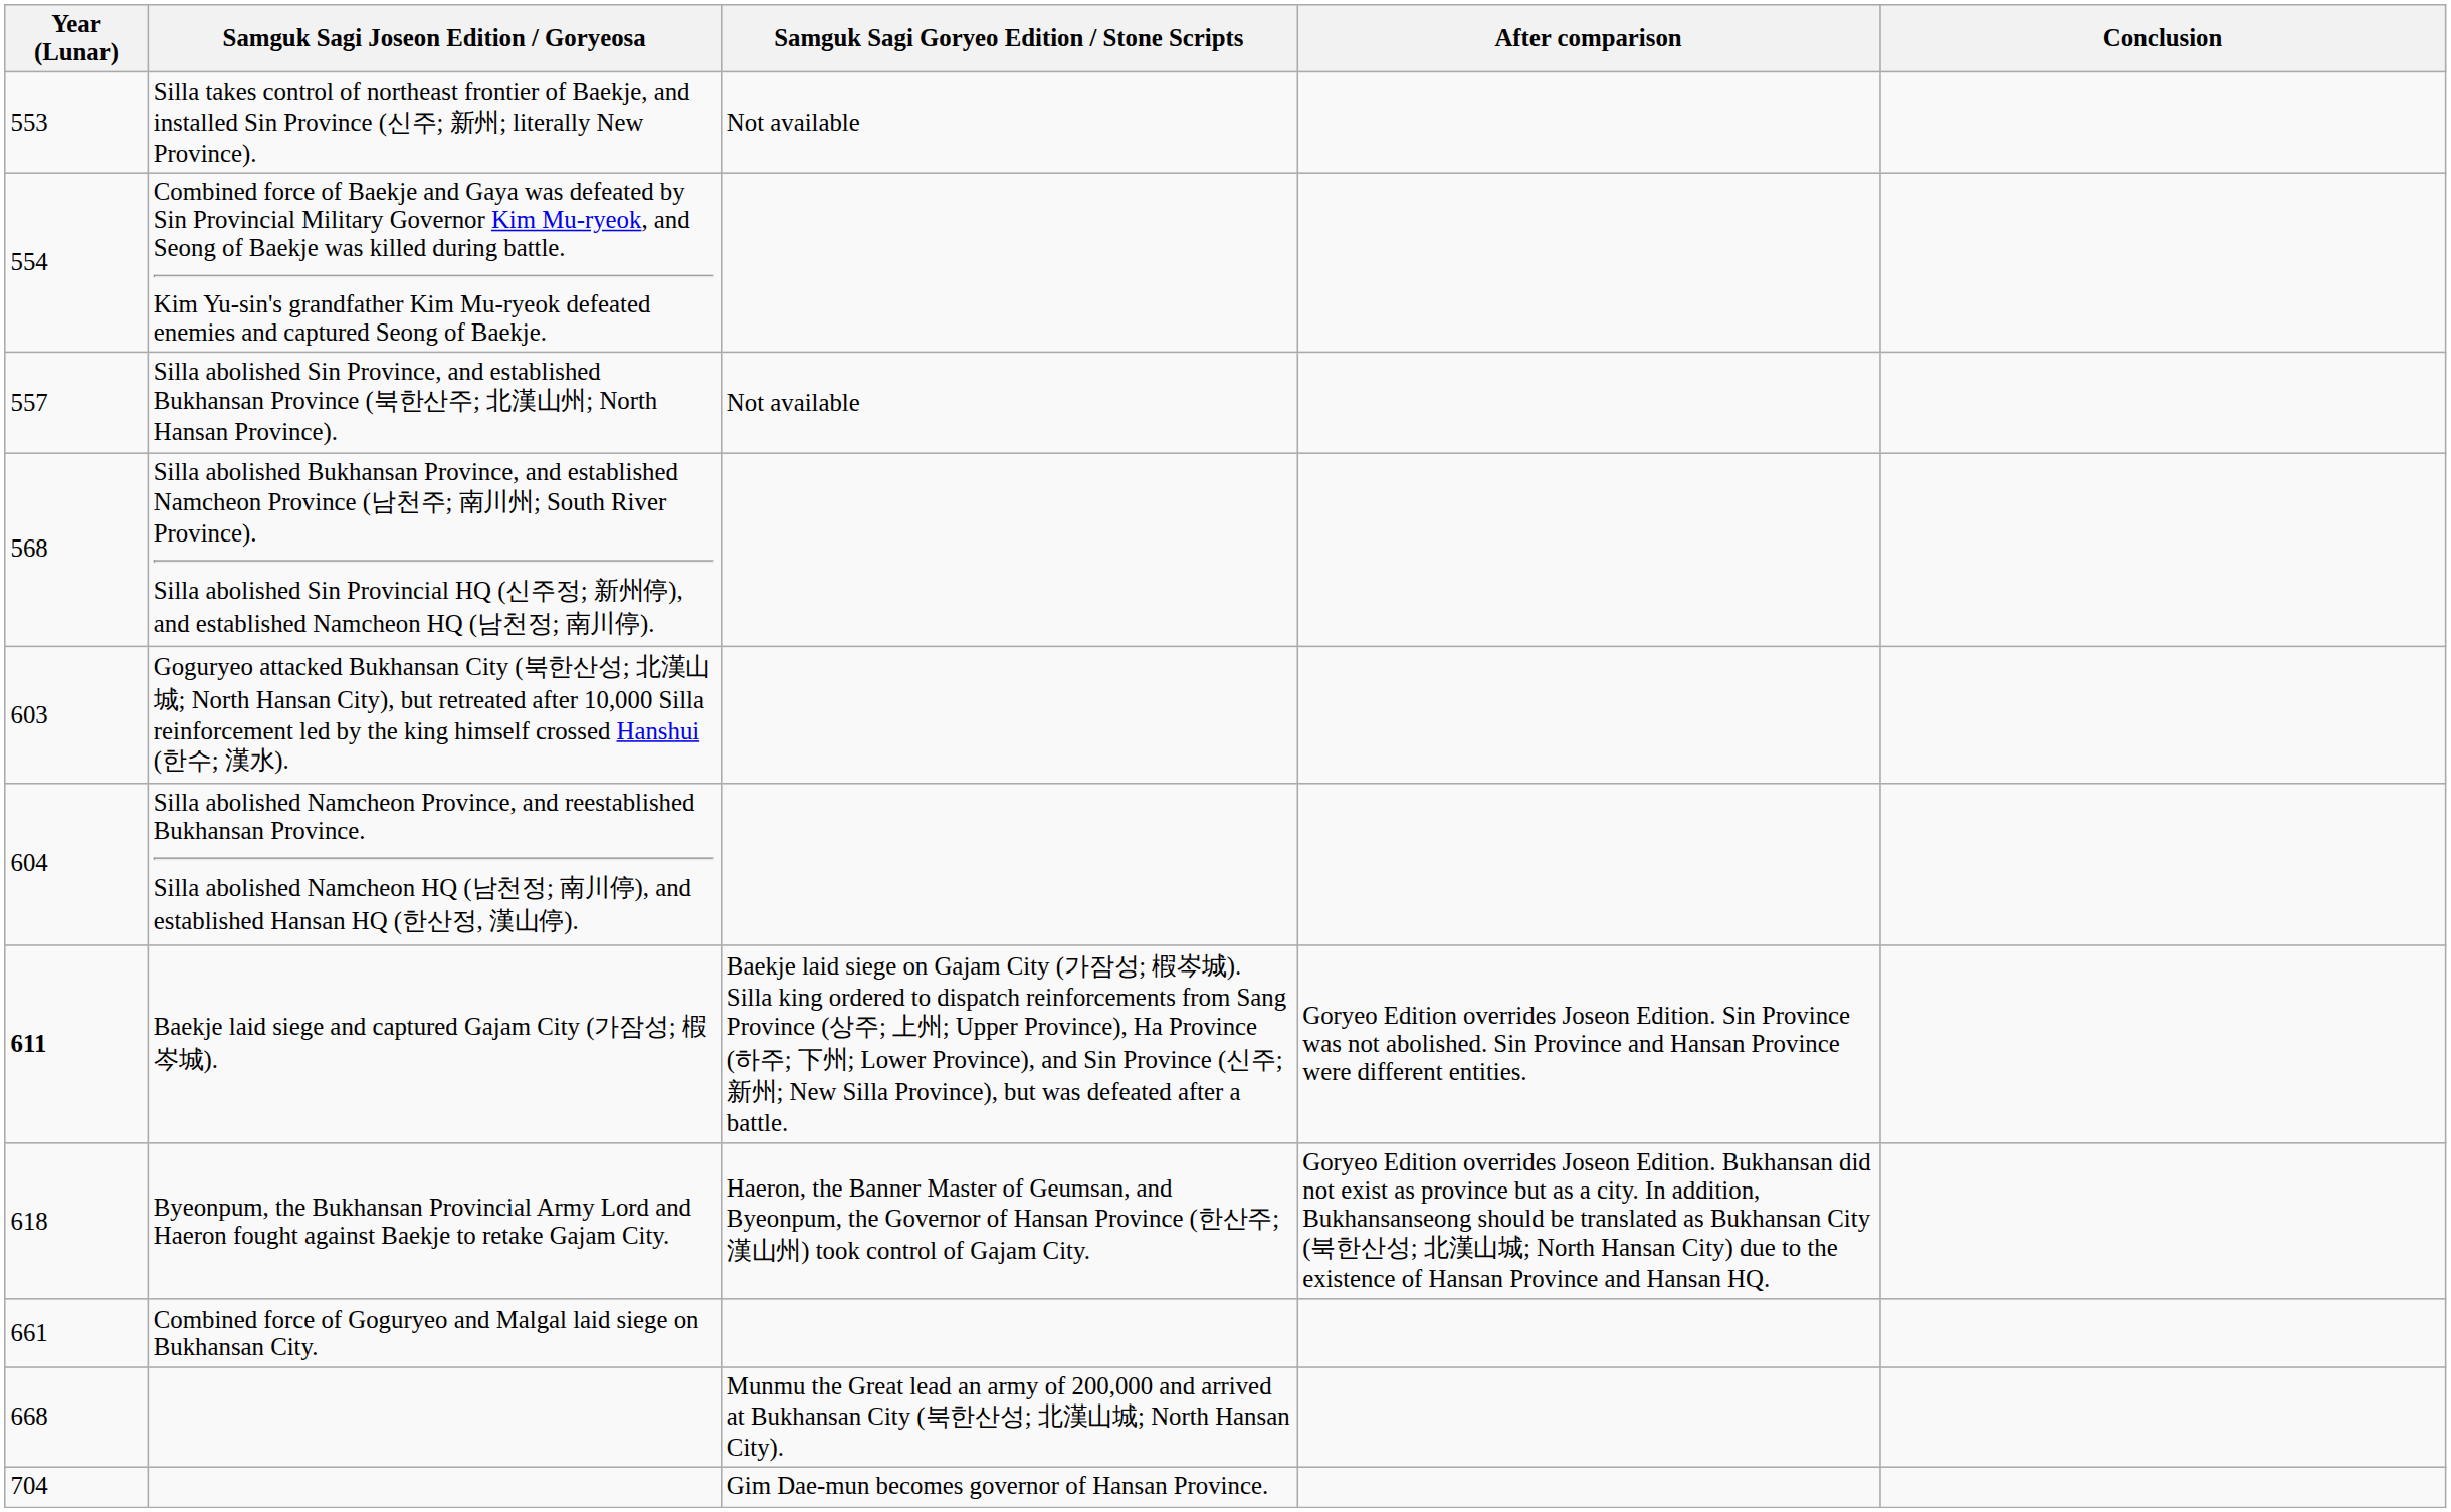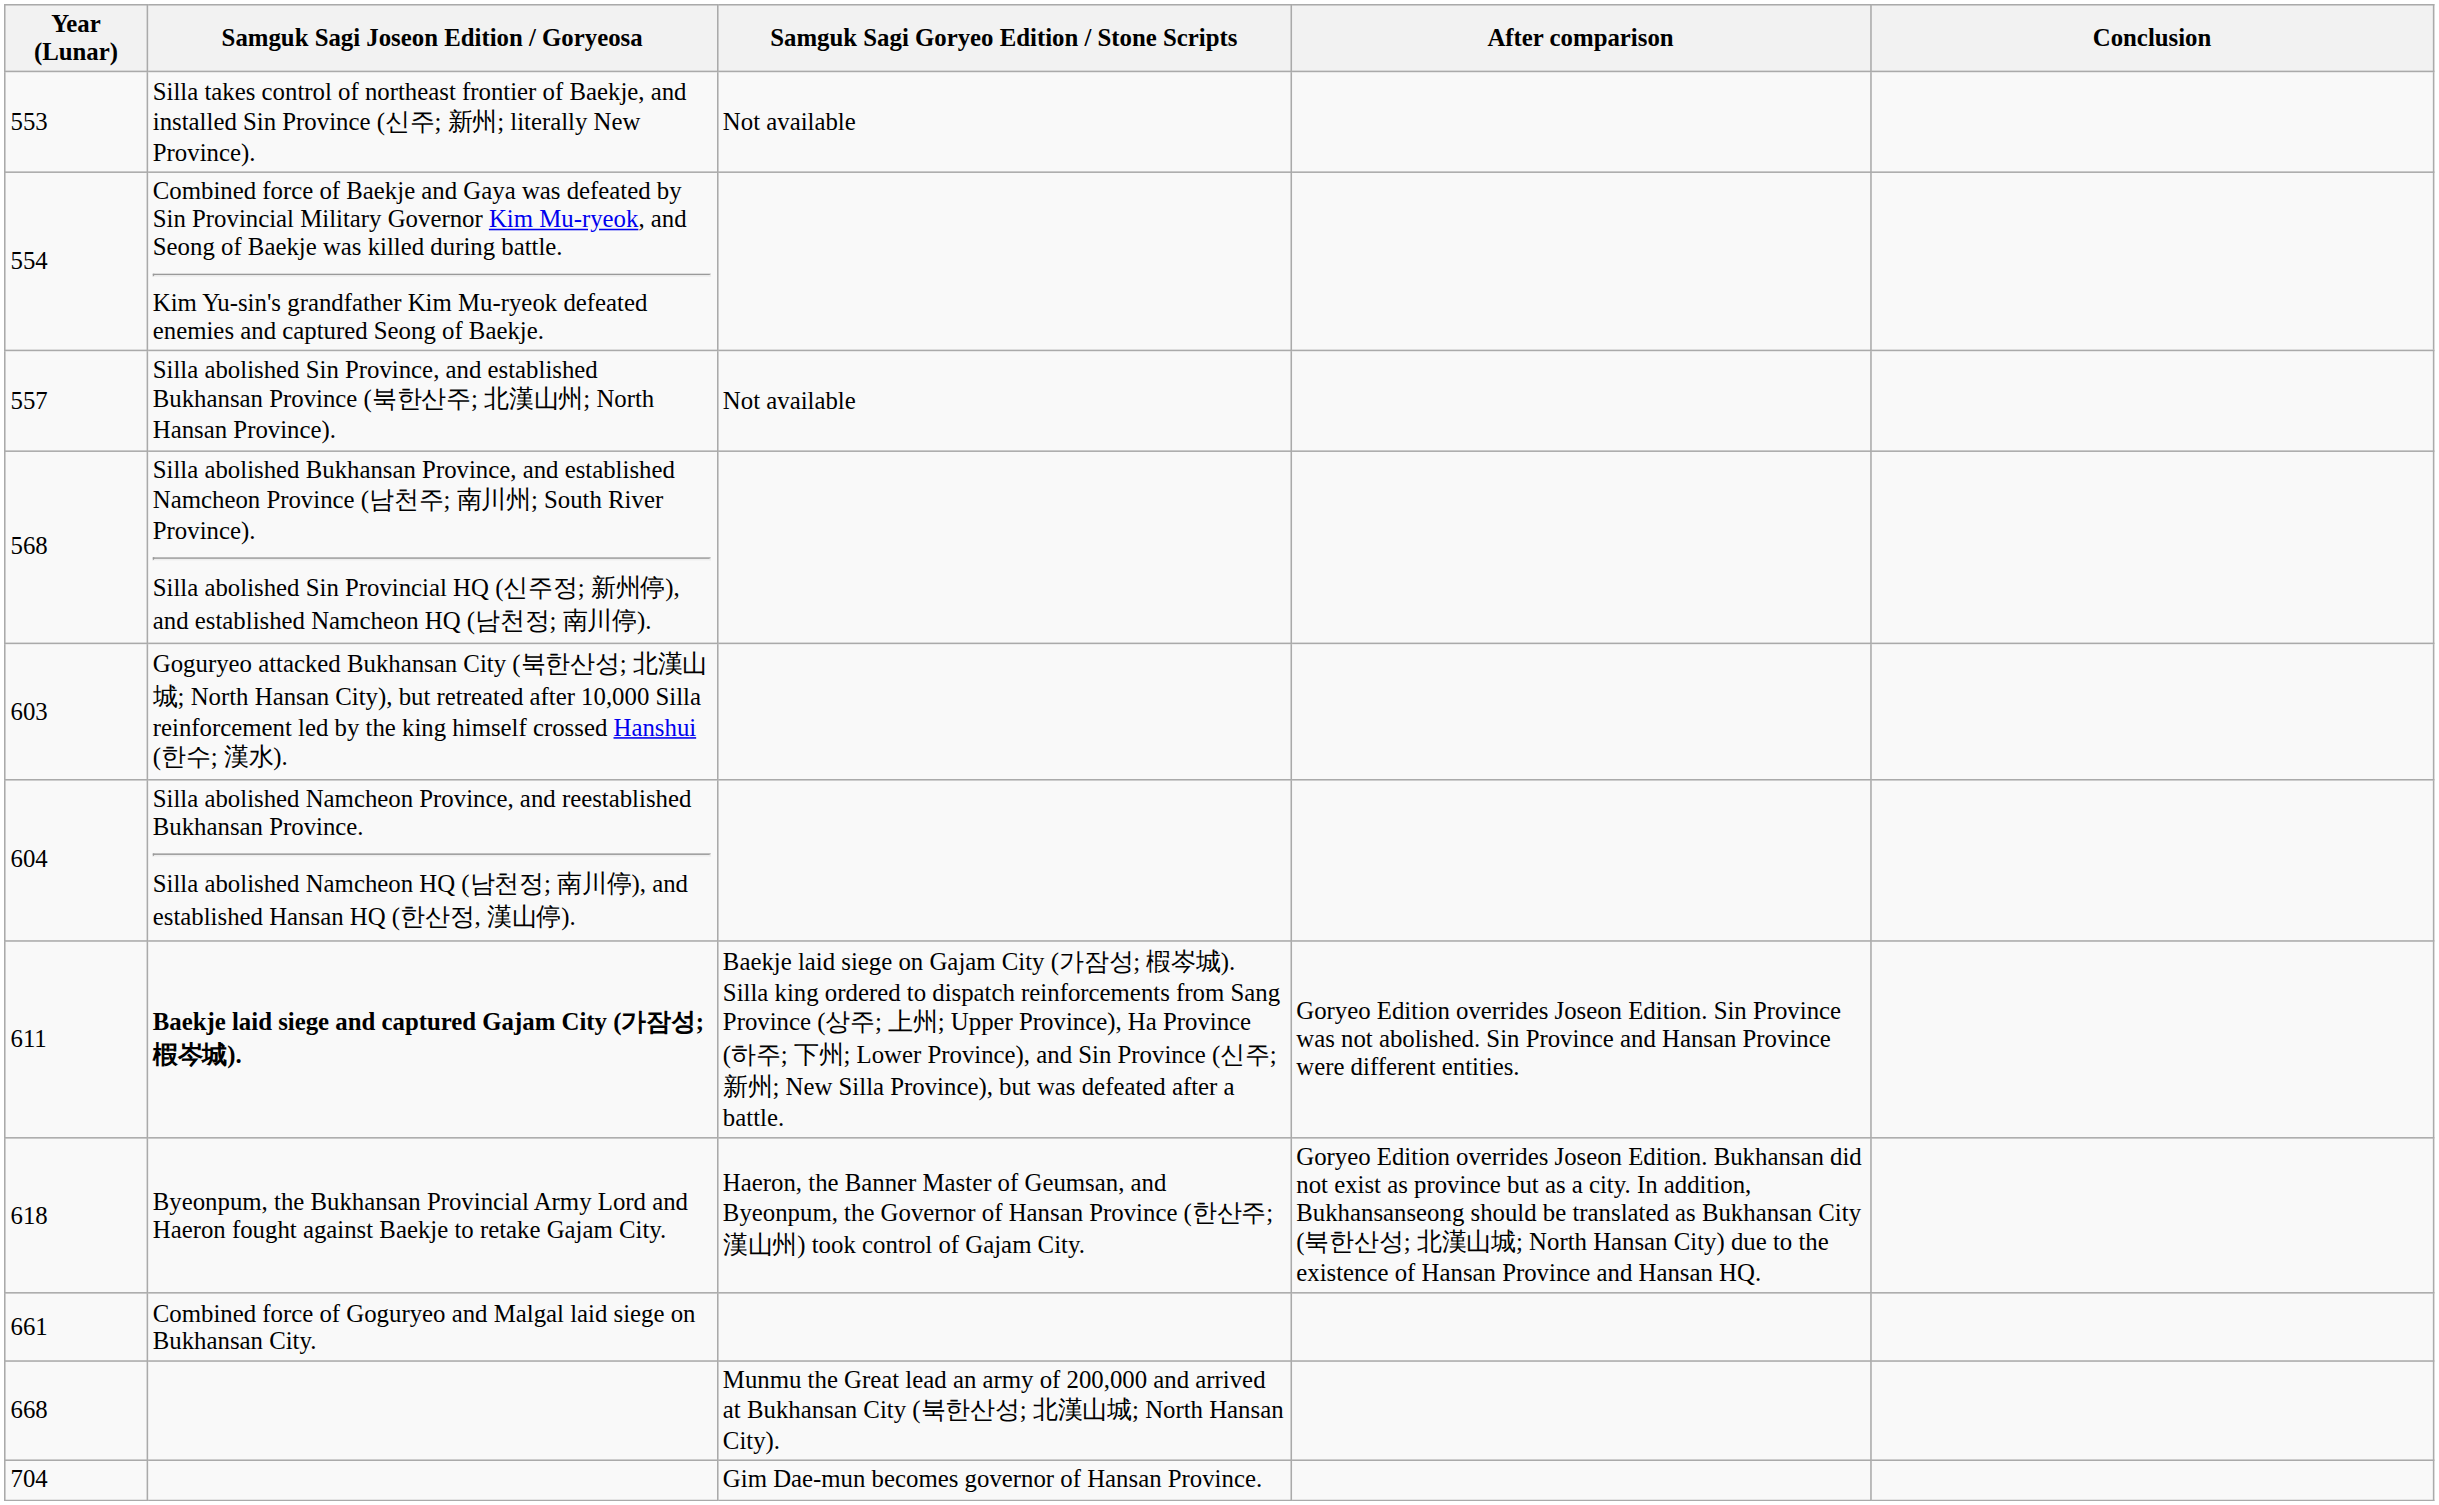Baekje laid siege and captured Gajam City (가잠성; 椵岑城). | Year (Lunar): bold -> normal
Baekje laid siege and captured Gajam City (가잠성; 椵岑城). | Samguk Sagi Joseon Edition / Goryeosa: normal -> bold
